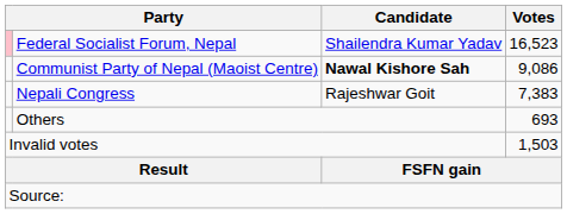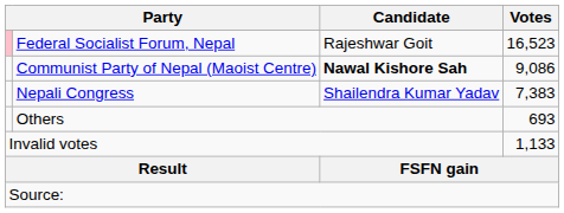Federal Socialist Forum, Nepal | Candidate: Shailendra Kumar Yadav -> Rajeshwar Goit
Nepali Congress | Candidate: Rajeshwar Goit -> Shailendra Kumar Yadav
Invalid votes | Votes: 1,503 -> 1,133
